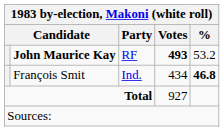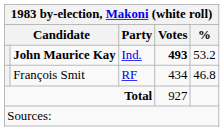John Maurice Kay | Party: RF -> Ind.
François Smit | Party: Ind. -> RF
François Smit | %: bold -> normal
